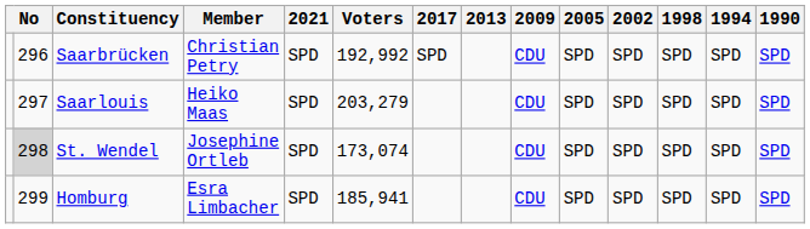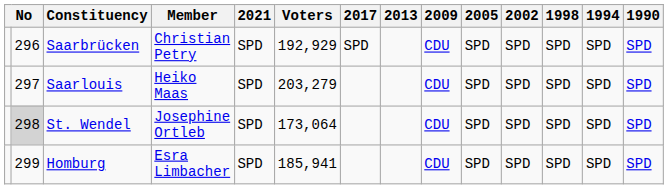Saarbrücken | Voters: 192,992 -> 192,929
St. Wendel | Voters: 173,074 -> 173,064
